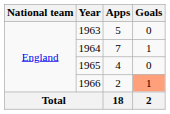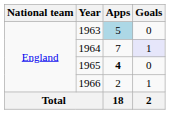1963 | Apps: no background -> lightblue background
1964 | Goals: no background -> lavender background
1965 | Apps: normal -> bold
1966 | Goals: lightsalmon background -> no background
